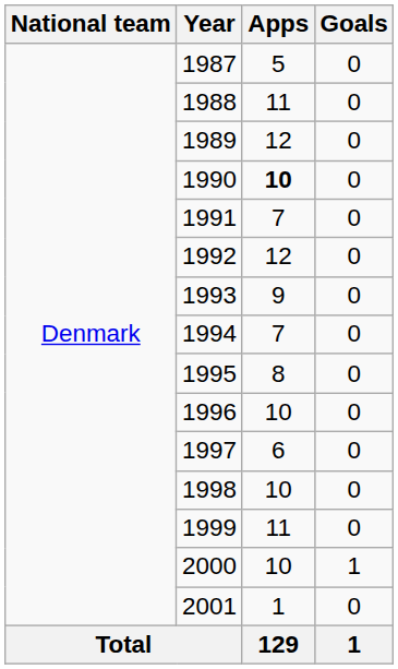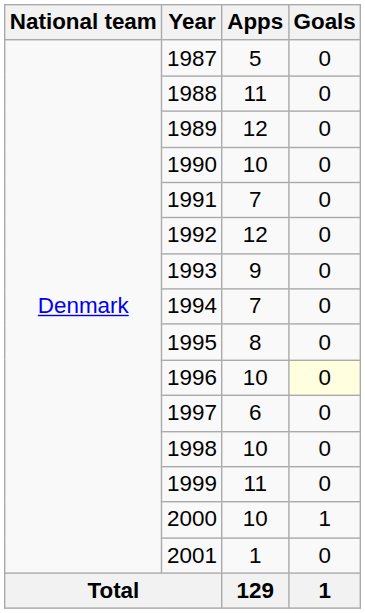1990 | Apps: bold -> normal
1996 | Goals: no background -> lightyellow background
